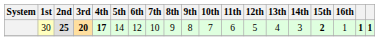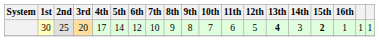row 2 | 2nd: bold -> normal
row 2 | 3rd: bold -> normal
row 2 | 4th: bold -> normal
row 2 | 13th: normal -> bold
row 2 | column 18: bold -> normal
row 2 | column 19: bold -> normal
